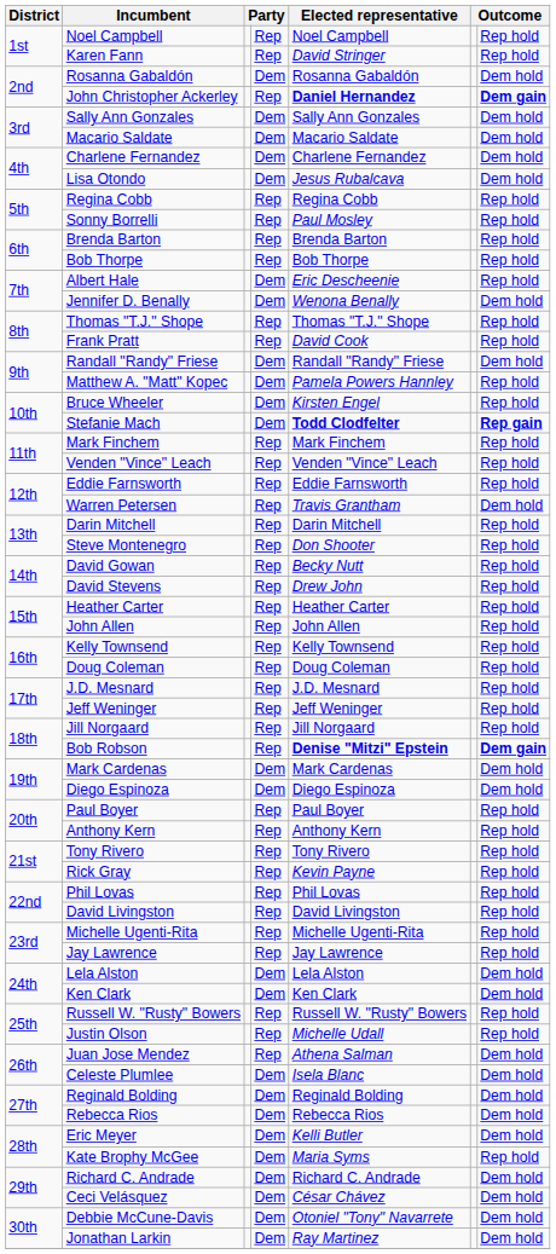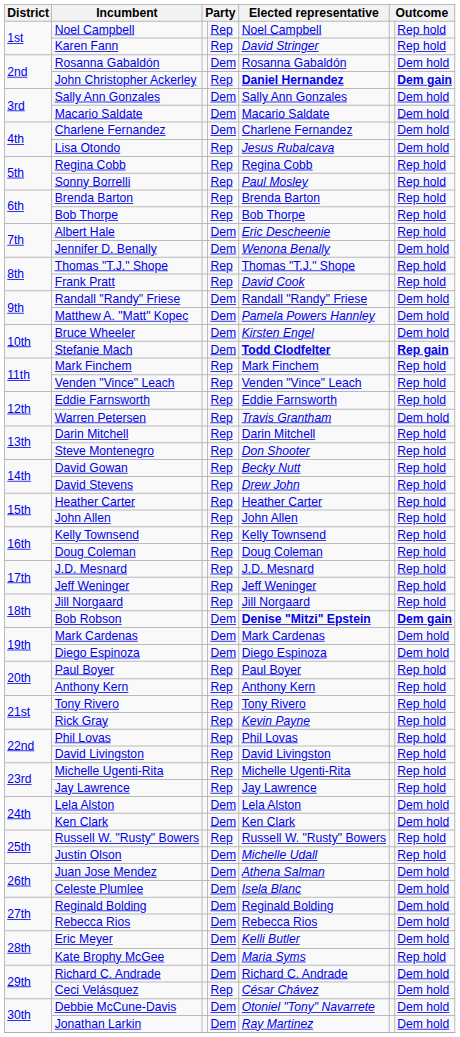Lisa Otondo | column 4: Dem -> Rep
Matthew A. "Matt" Kopec | column 7: Rep hold -> Dem hold
Bruce Wheeler | column 7: Rep hold -> Dem hold
Bob Robson | column 4: Rep -> Dem
Justin Olson | column 4: Rep -> Dem
Juan Jose Mendez | column 4: Rep -> Dem
Ceci Velásquez | column 4: Dem -> Rep
